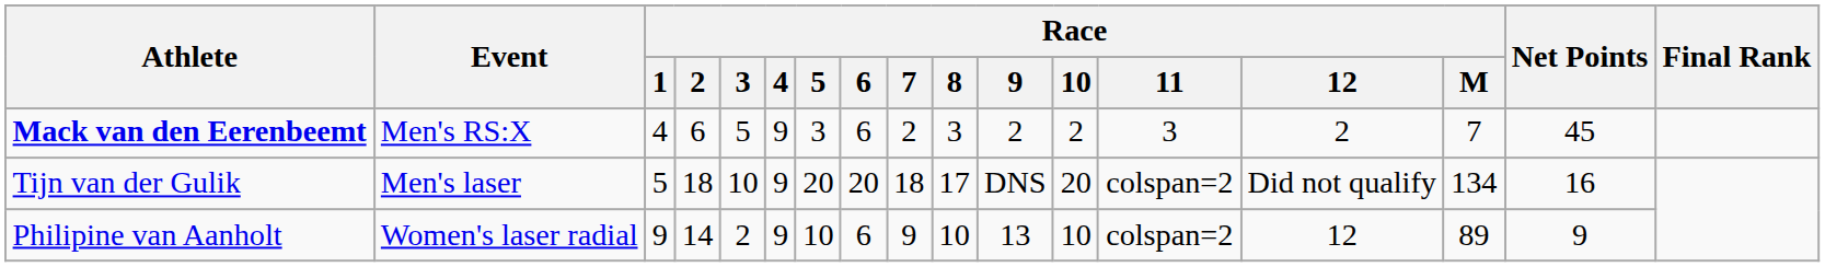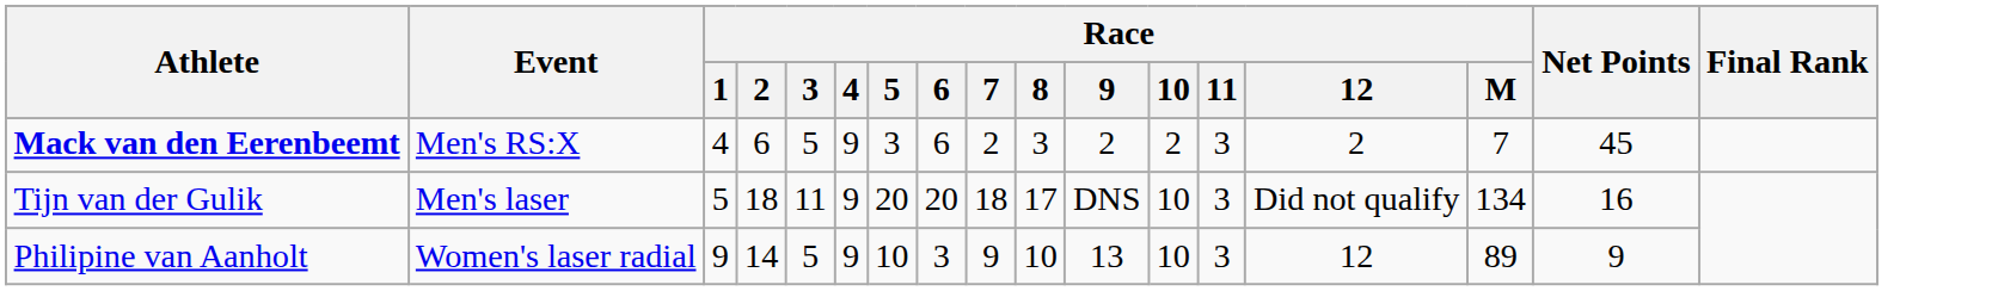Tijn van der Gulik | Race / 3: 10 -> 11
Tijn van der Gulik | Race / 10: 20 -> 10
Tijn van der Gulik | Race / 11: colspan=2 -> 3
Philipine van Aanholt | Race / 3: 2 -> 5
Philipine van Aanholt | Race / 6: 6 -> 3
Philipine van Aanholt | Race / 11: colspan=2 -> 3
